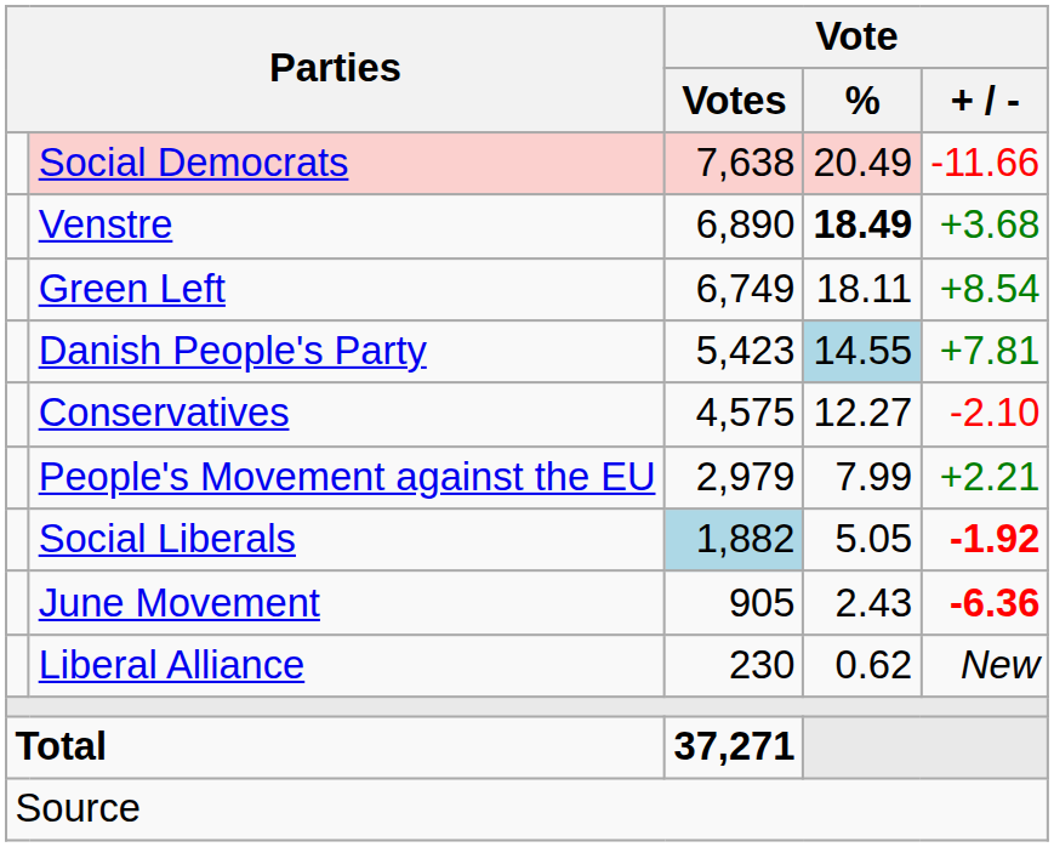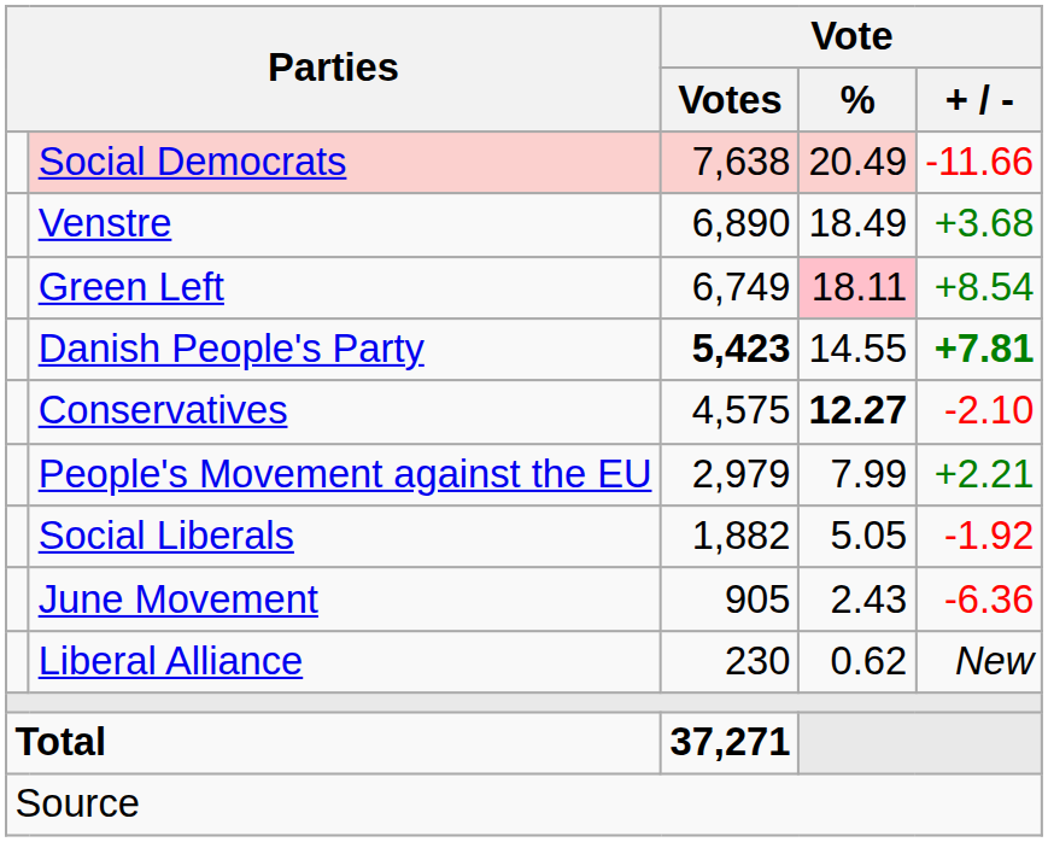Venstre | Vote / %: bold -> normal
Green Left | Vote / %: no background -> pink background
Danish People's Party | Vote / Votes: normal -> bold
Danish People's Party | Vote / %: lightblue background -> no background
Danish People's Party | Vote / + / -: normal -> bold
Conservatives | Vote / %: normal -> bold
Social Liberals | Vote / Votes: lightblue background -> no background
Social Liberals | Vote / + / -: bold -> normal
June Movement | Vote / + / -: bold -> normal
